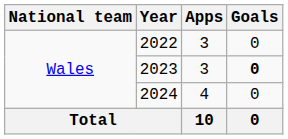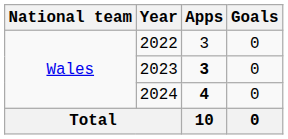2023 | Apps: normal -> bold
2023 | Goals: bold -> normal
2024 | Apps: normal -> bold
